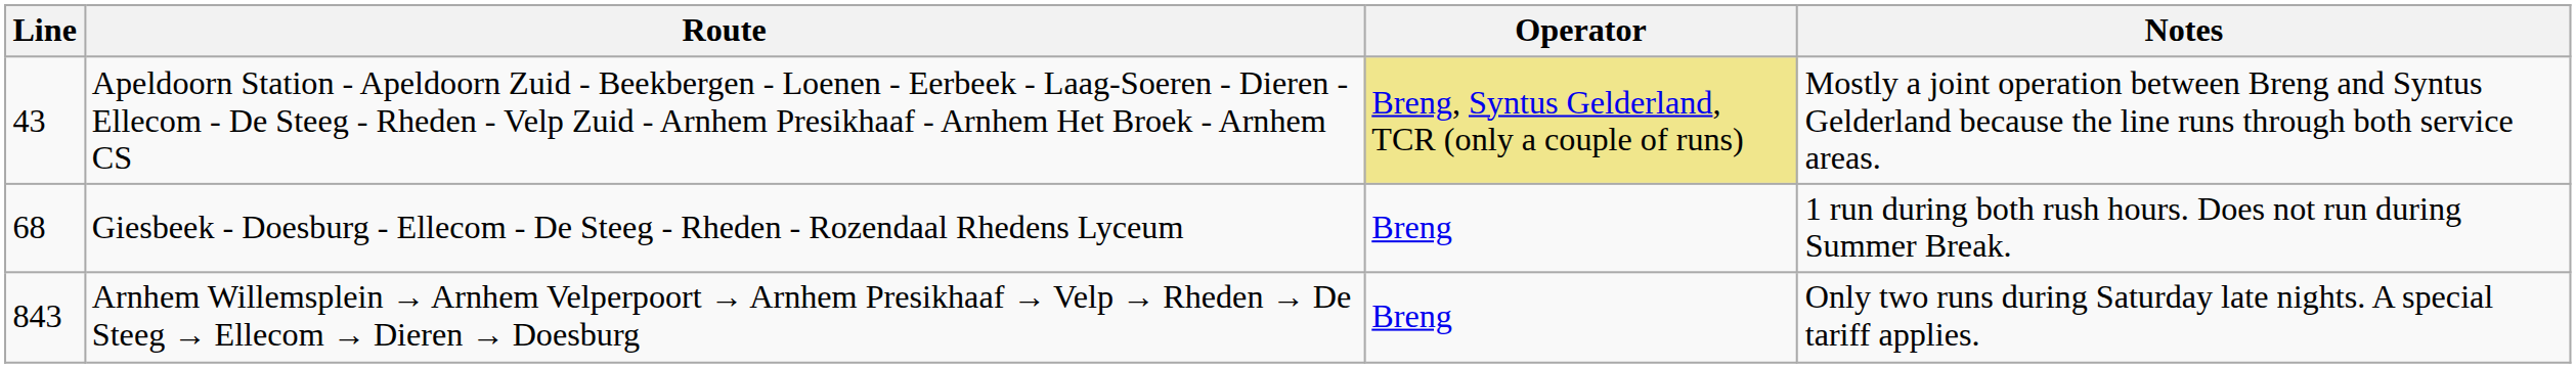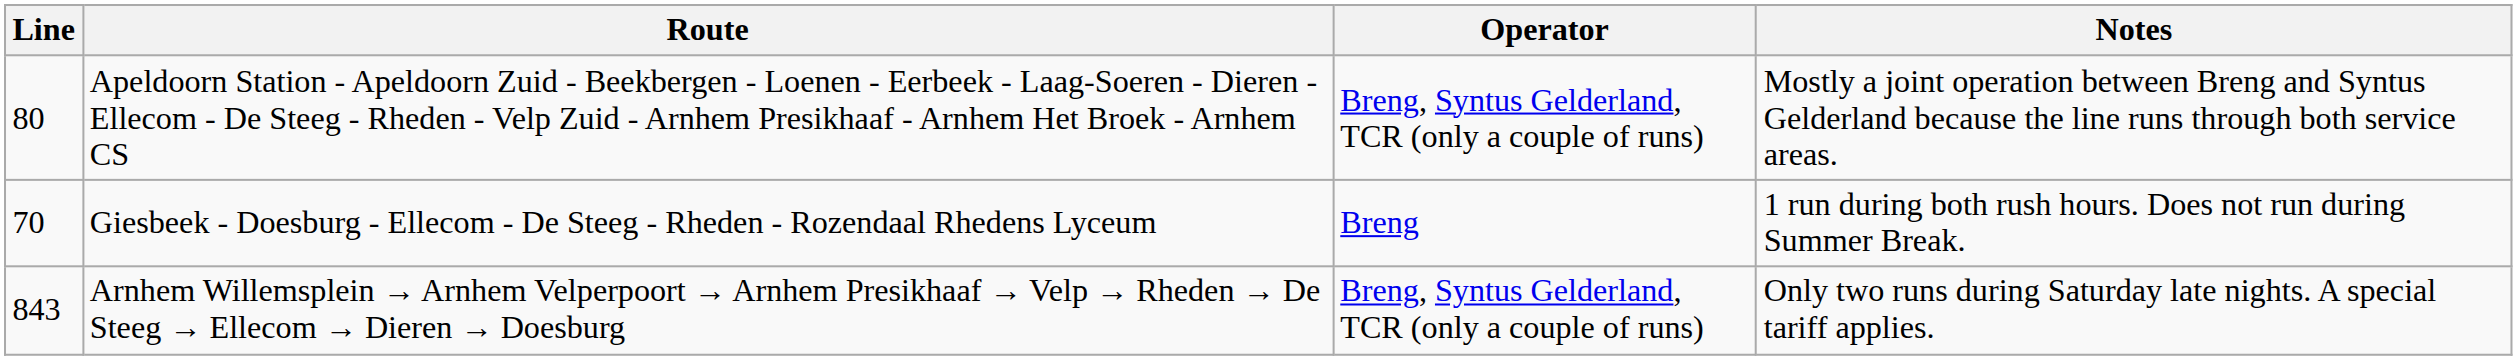row 2 | Line: 43 -> 80
row 2 | Operator: khaki background -> no background
row 3 | Line: 68 -> 70
row 4 | Operator: Breng -> Breng, Syntus Gelderland, TCR (only a couple of runs)
